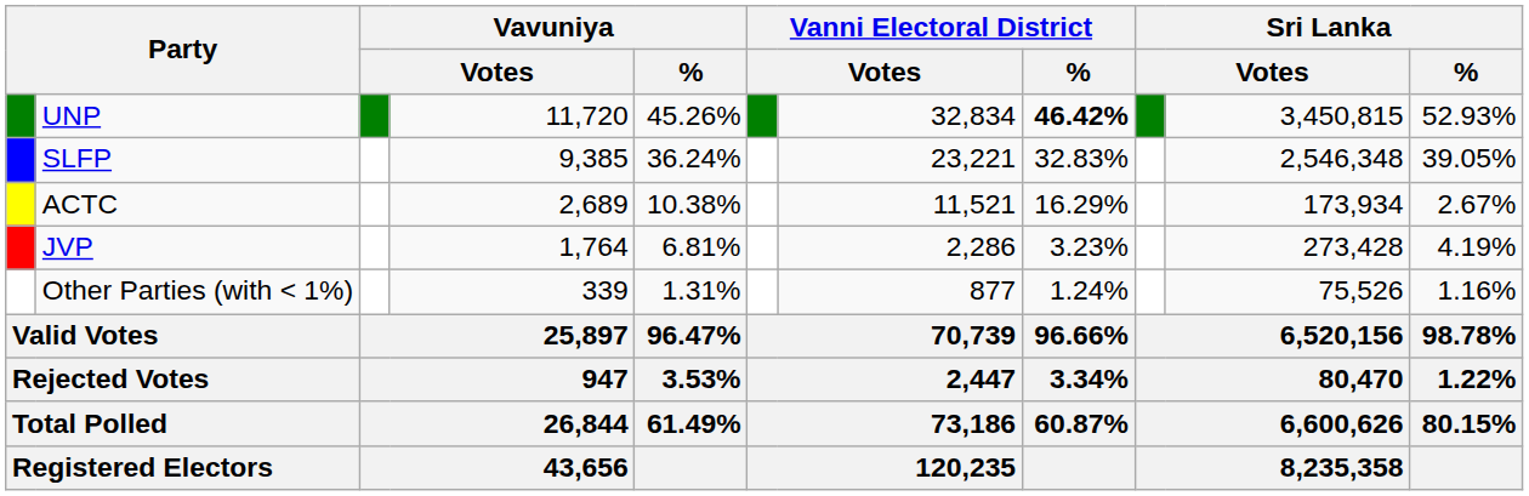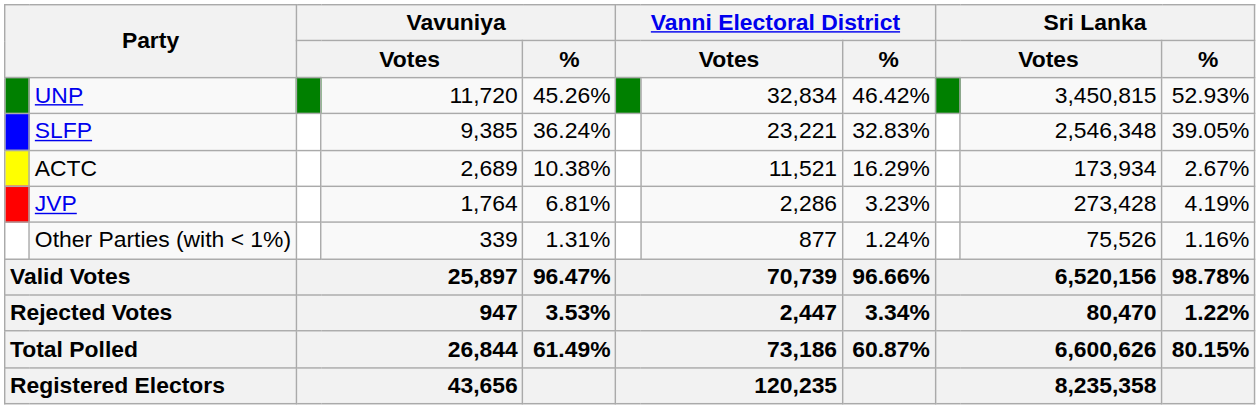UNP | Vanni Electoral District / %: bold -> normal
